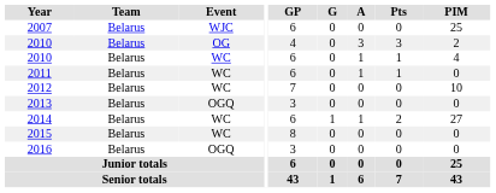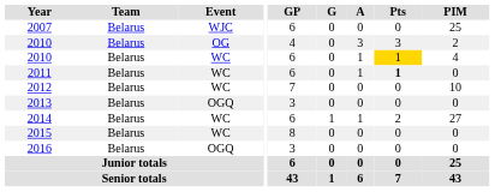2010 / WC | Pts: no background -> gold background
2011 | Pts: normal -> bold
